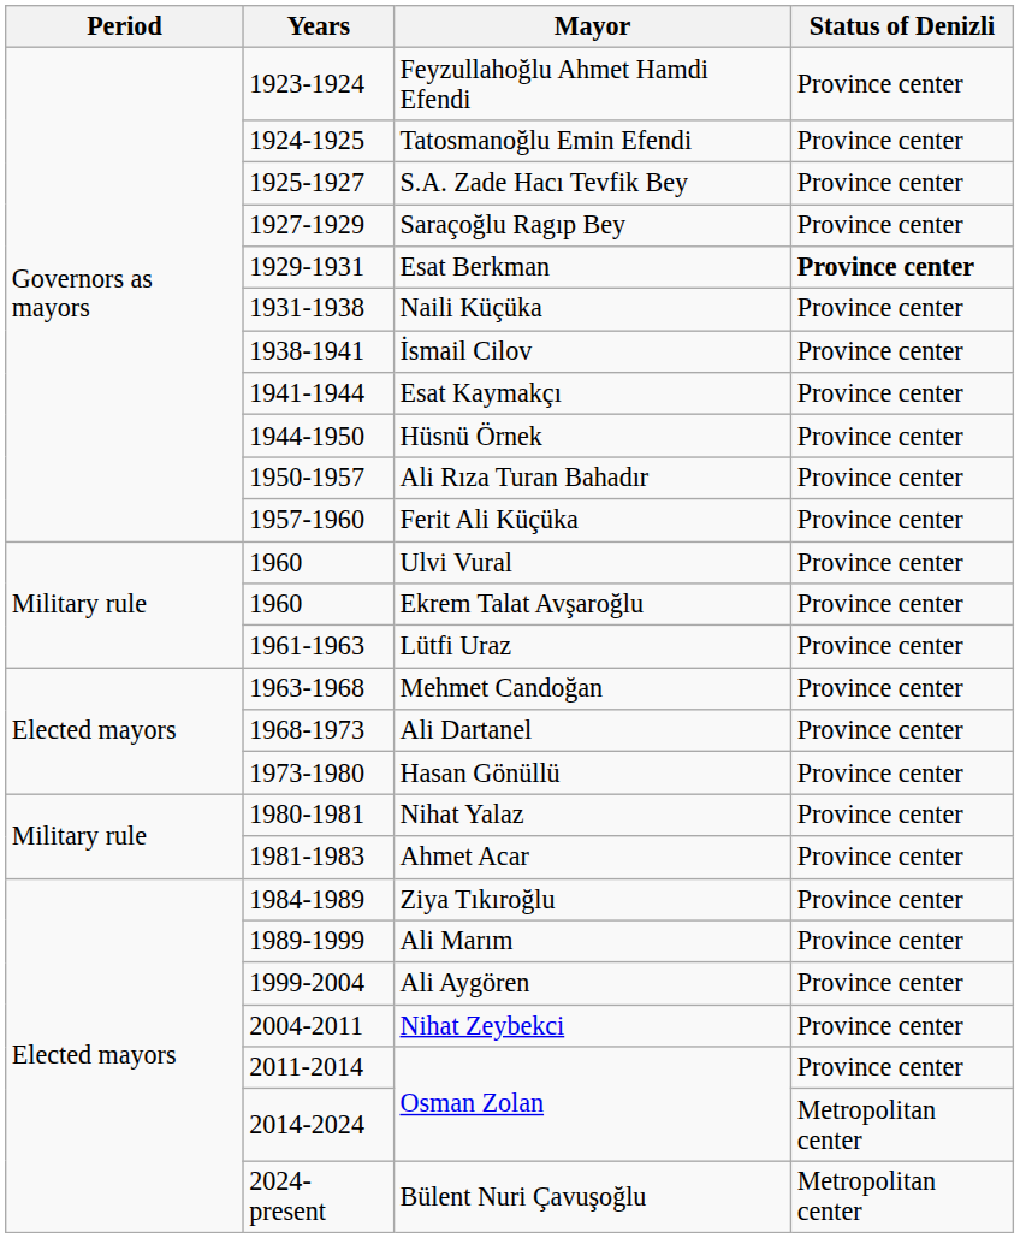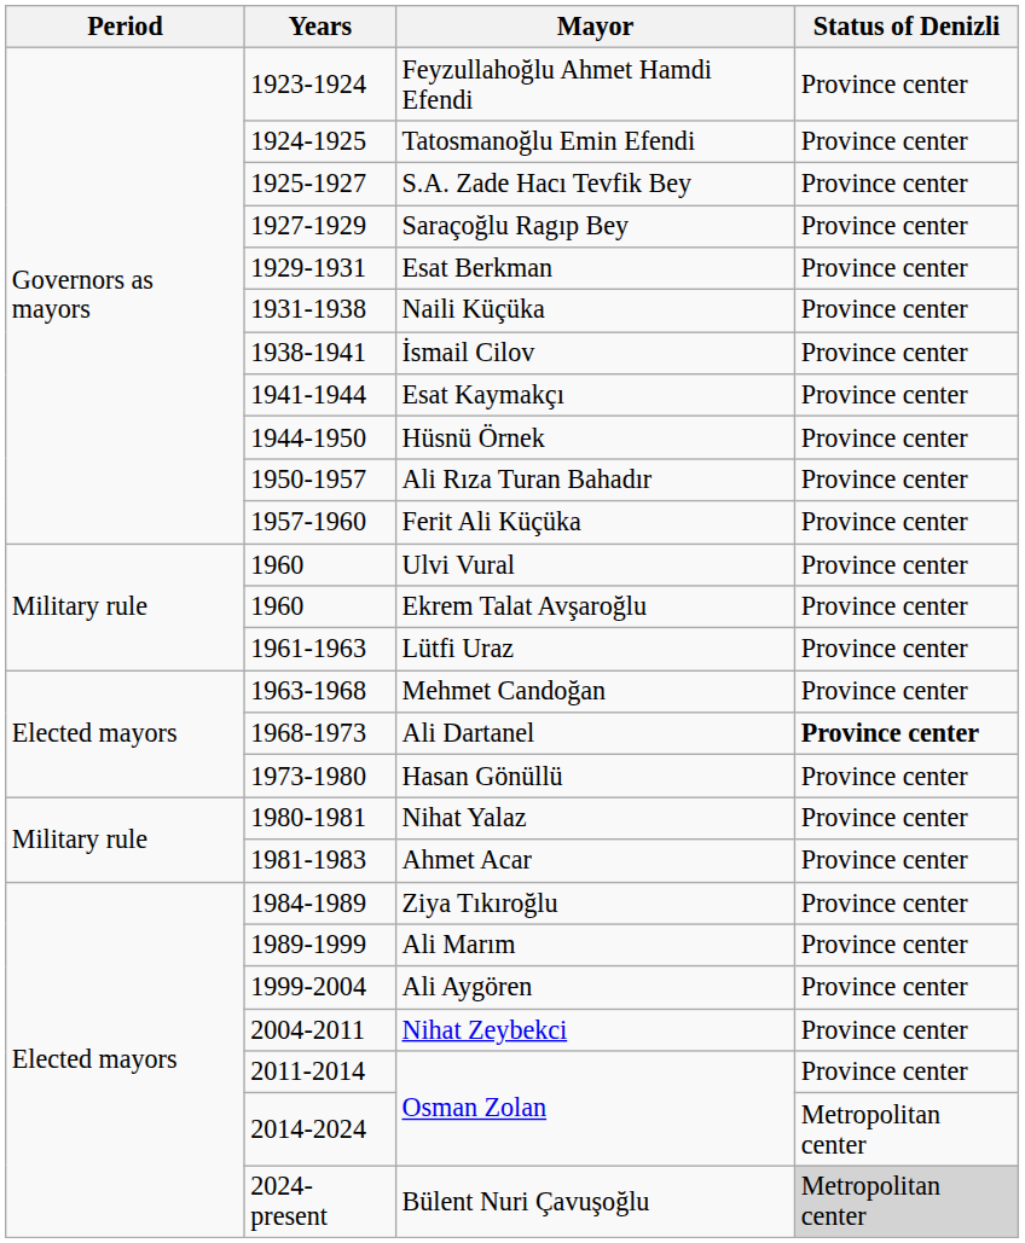Esat Berkman | Status of Denizli: bold -> normal
Ali Dartanel | Status of Denizli: normal -> bold
Bülent Nuri Çavuşoğlu | Status of Denizli: no background -> lightgrey background
